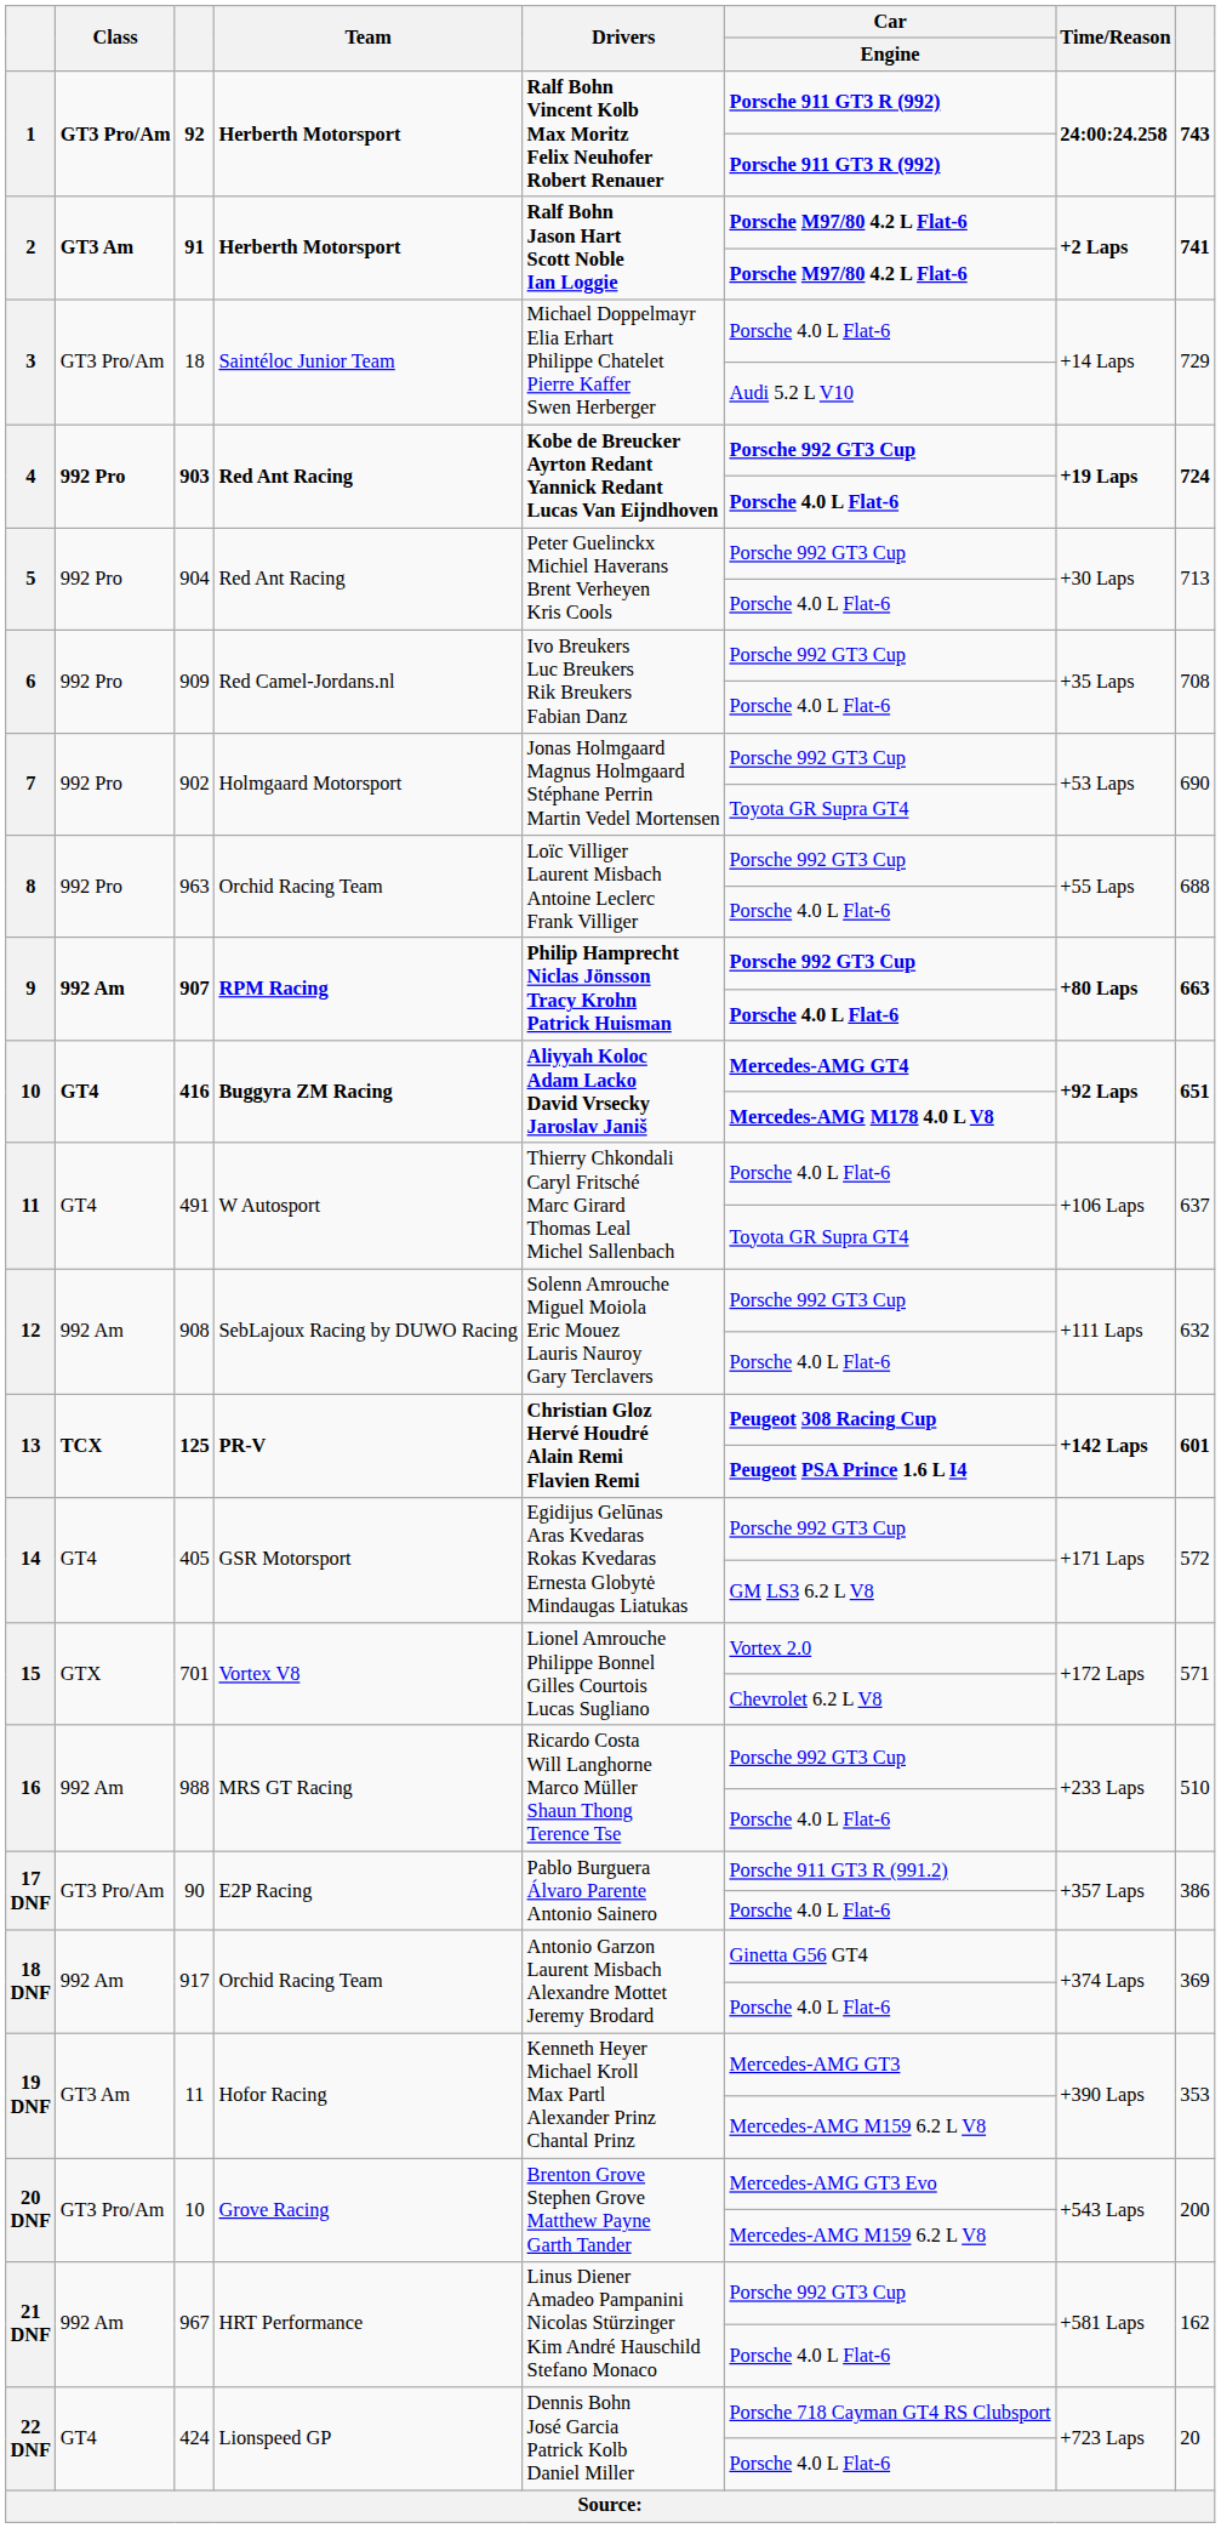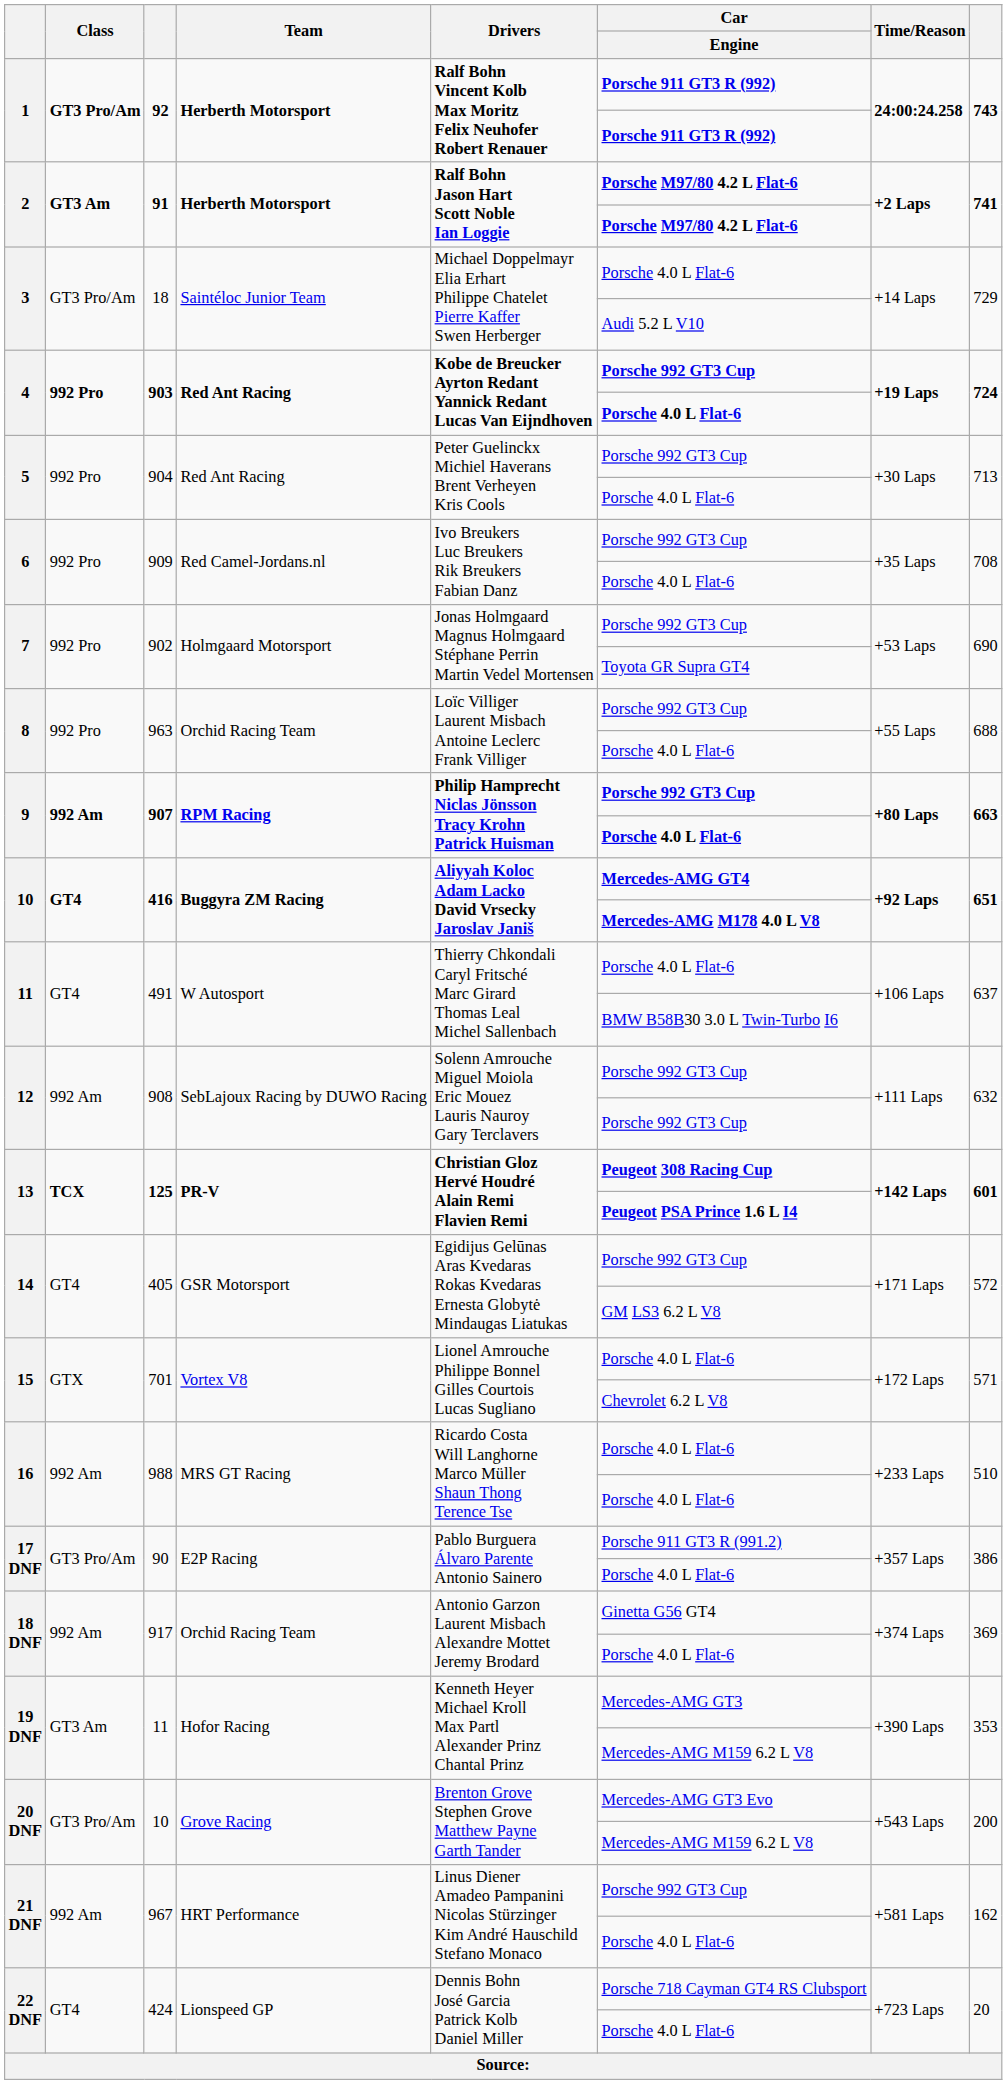row 24 | Car / Engine: Toyota GR Supra GT4 -> BMW B58B30 3.0 L Twin-Turbo I6
row 26 | Car / Engine: Porsche 4.0 L Flat-6 -> Porsche 992 GT3 Cup
row 31 | Car / Engine: Vortex 2.0 -> Porsche 4.0 L Flat-6
row 33 | Car / Engine: Porsche 992 GT3 Cup -> Porsche 4.0 L Flat-6
